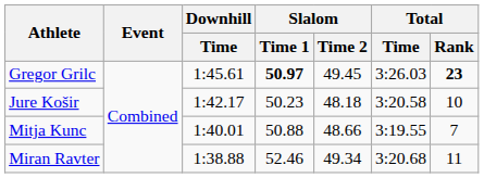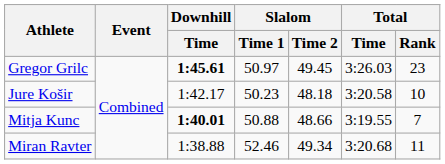row 3 | Downhill / Time: normal -> bold
row 3 | Slalom / Time 1: bold -> normal
row 3 | Total / Rank: bold -> normal
row 5 | Downhill / Time: normal -> bold
